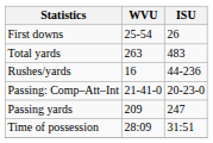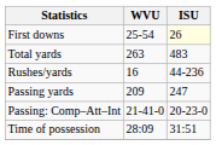First downs | ISU: no background -> lightyellow background
rows swapped: Passing yards <-> Passing: Comp–Att–Int
